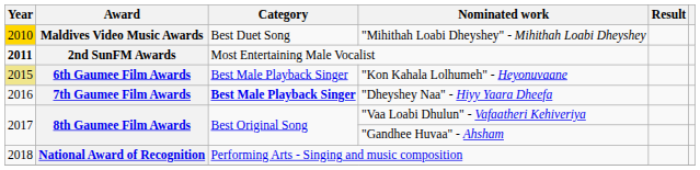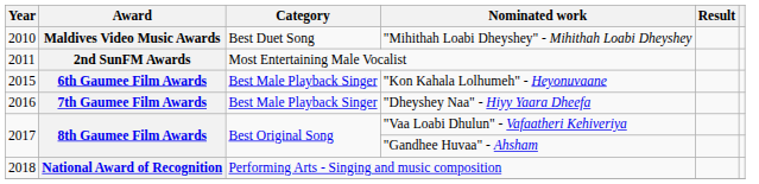"Mihithah Loabi Dheyshey" - Mihithah Loabi Dheyshey | Year: gold background -> no background
Most Entertaining Male Vocalist | Year: bold -> normal
"Kon Kahala Lolhumeh" - Heyonuvaane | Year: khaki background -> no background
"Dheyshey Naa" - Hiyy Yaara Dheefa | Category: bold -> normal
